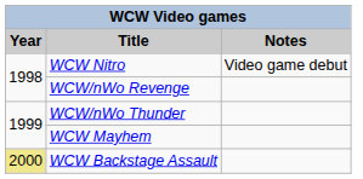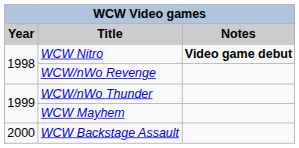WCW Nitro | Notes: normal -> bold
WCW Backstage Assault | Year: khaki background -> no background
